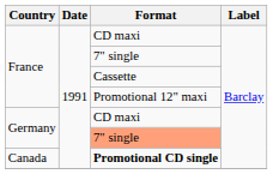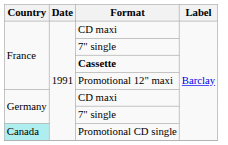Cassette | Format: normal -> bold
Germany / 7" single | Format: lightsalmon background -> no background
Promotional CD single | Country: no background -> paleturquoise background
Promotional CD single | Format: bold -> normal
